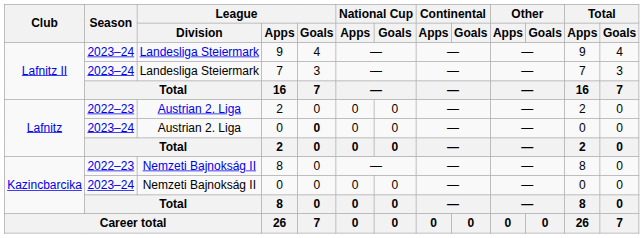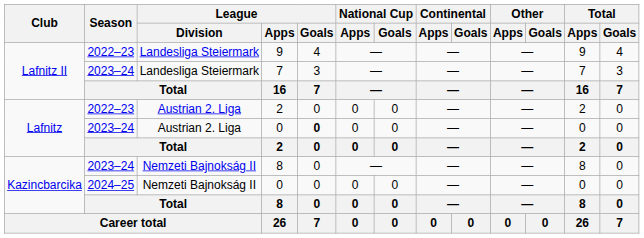row 3 | Season: 2023–24 -> 2022–23
row 9 | Season: 2022–23 -> 2023–24
row 10 | Season: 2023–24 -> 2024–25
